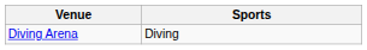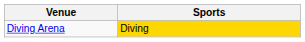Diving Arena | Sports: no background -> gold background
